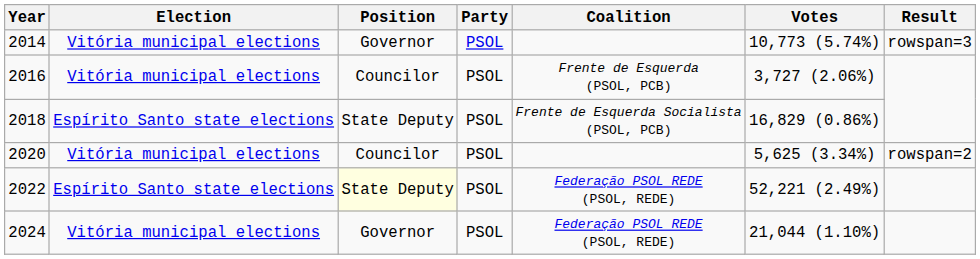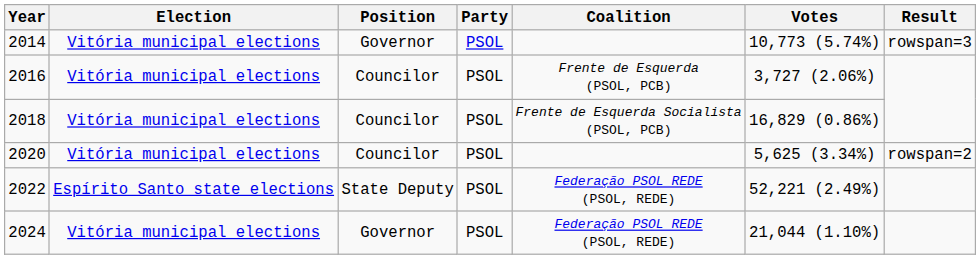2018 | Election: Espírito Santo state elections -> Vitória municipal elections
2018 | Position: State Deputy -> Councilor
2022 | Position: lightyellow background -> no background
